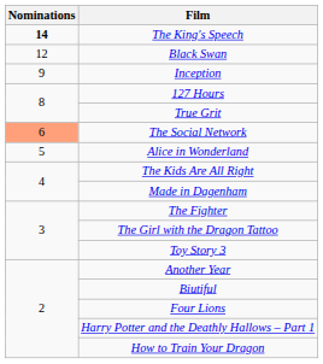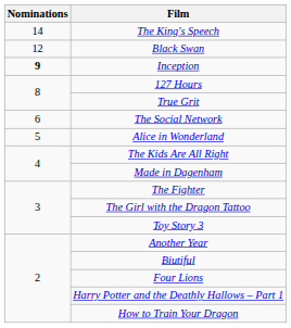The King's Speech | Nominations: bold -> normal
Inception | Nominations: normal -> bold
The Social Network | Nominations: lightsalmon background -> no background
